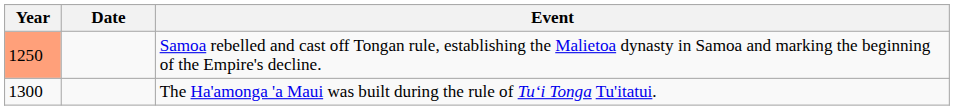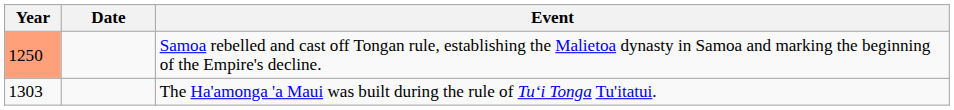row 3 | Year: 1300 -> 1303
